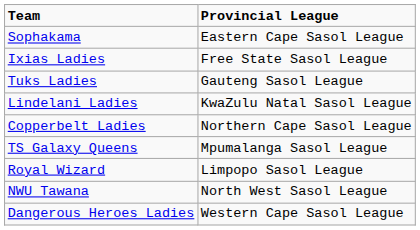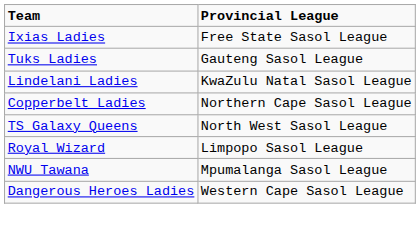- row: Sophakama | Eastern Cape Sasol League
TS Galaxy Queens | Provincial League: Mpumalanga Sasol League -> North West Sasol League
NWU Tawana | Provincial League: North West Sasol League -> Mpumalanga Sasol League
